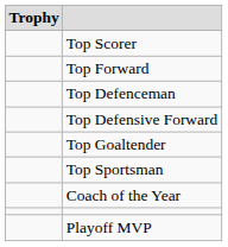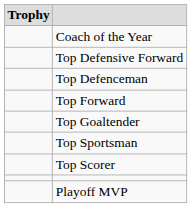row 2 | column 2: Top Scorer -> Coach of the Year
row 3 | column 2: Top Forward -> Top Defensive Forward
row 5 | column 2: Top Defensive Forward -> Top Forward
row 8 | column 2: Coach of the Year -> Top Scorer
